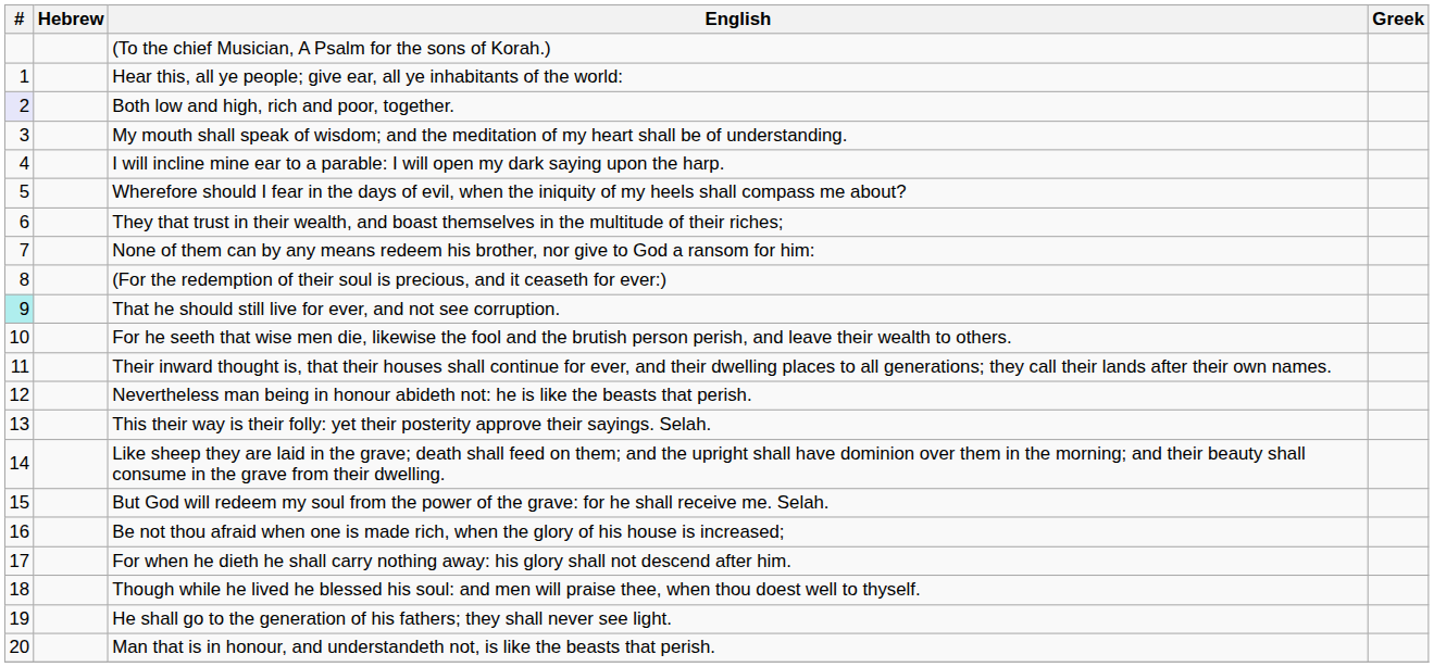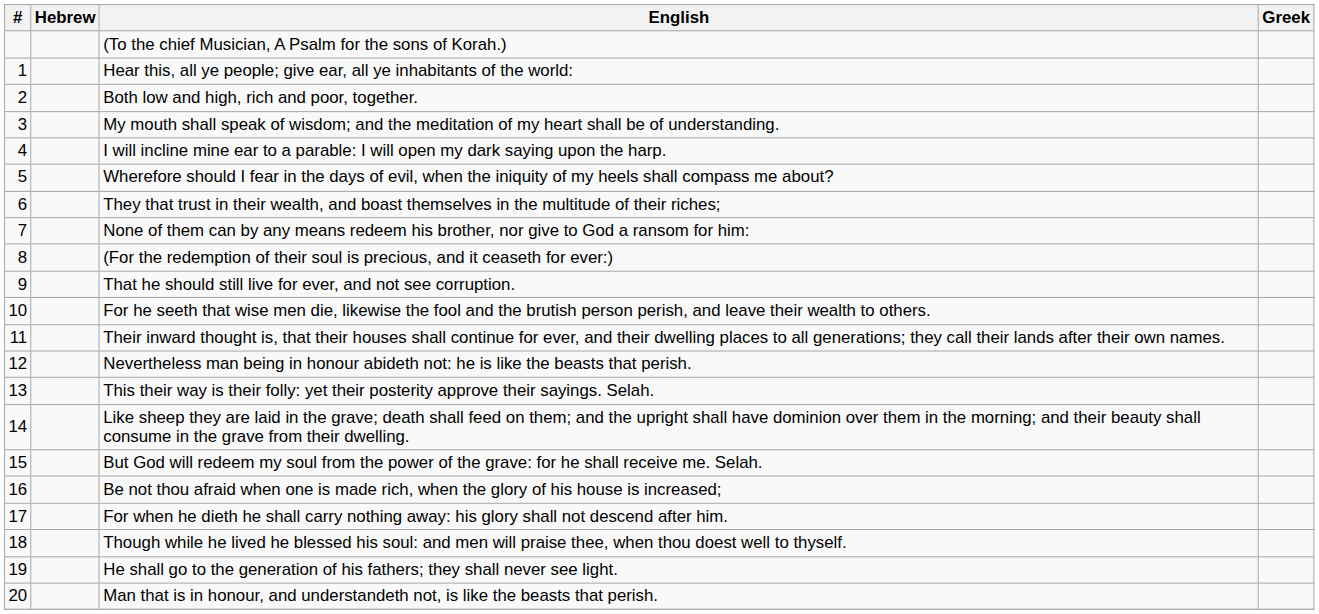Both low and high, rich and poor, together. | #: lavender background -> no background
That he should still live for ever, and not see corruption. | #: paleturquoise background -> no background
